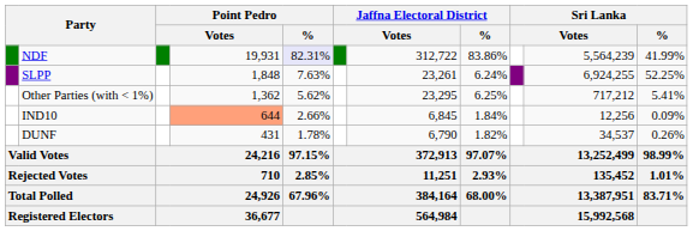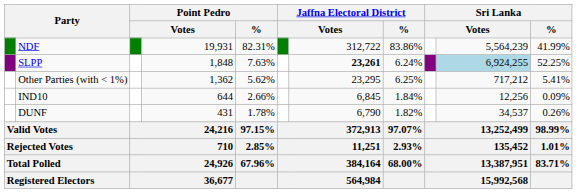NDF | Point Pedro / %: lavender background -> no background
SLPP | column 7: normal -> bold
SLPP | column 10: no background -> lightblue background
IND10 | column 4: lightsalmon background -> no background
